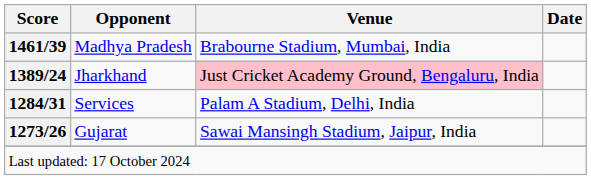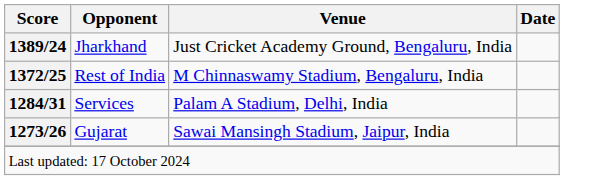- row: 1461/39 | Madhya Pradesh | Brabourne Stadium, Mumbai, India
Jharkhand | Venue: pink background -> no background
+ row: 1372/25 | Rest of India | M Chinnaswamy Stadium, Bengaluru, India
